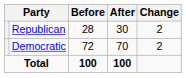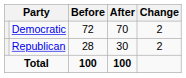rows swapped: Democratic <-> Republican
